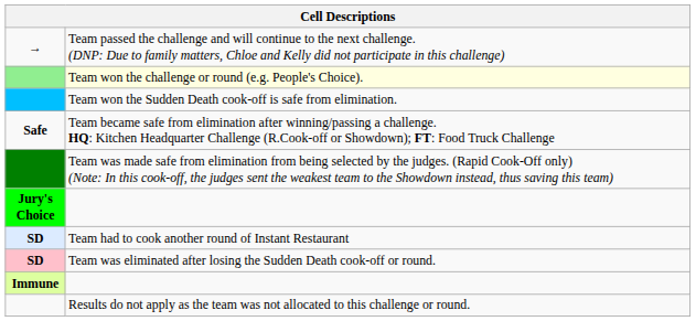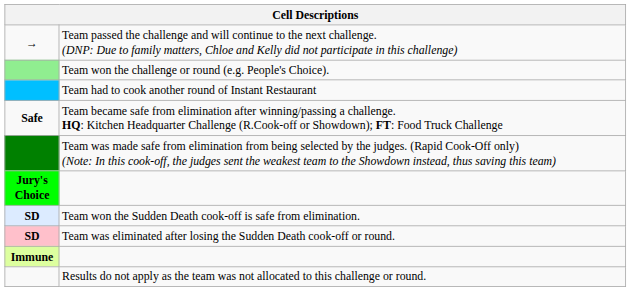row 3 | column 2: lightyellow background -> no background
row 4 | column 2: Team won the Sudden Death cook-off is safe from elimination. -> Team had to cook another round of Instant Restaurant
row 8 | column 2: Team had to cook another round of Instant Restaurant -> Team won the Sudden Death cook-off is safe from elimination.
